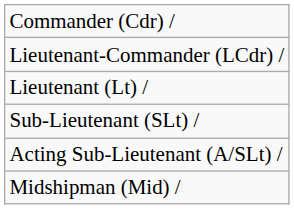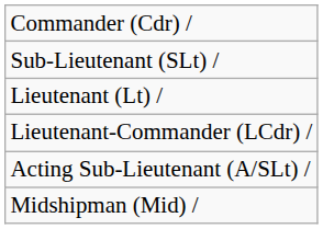row 2 | column 1: Lieutenant-Commander (LCdr) / -> Sub-Lieutenant (SLt) /
row 4 | column 1: Sub-Lieutenant (SLt) / -> Lieutenant-Commander (LCdr) /
